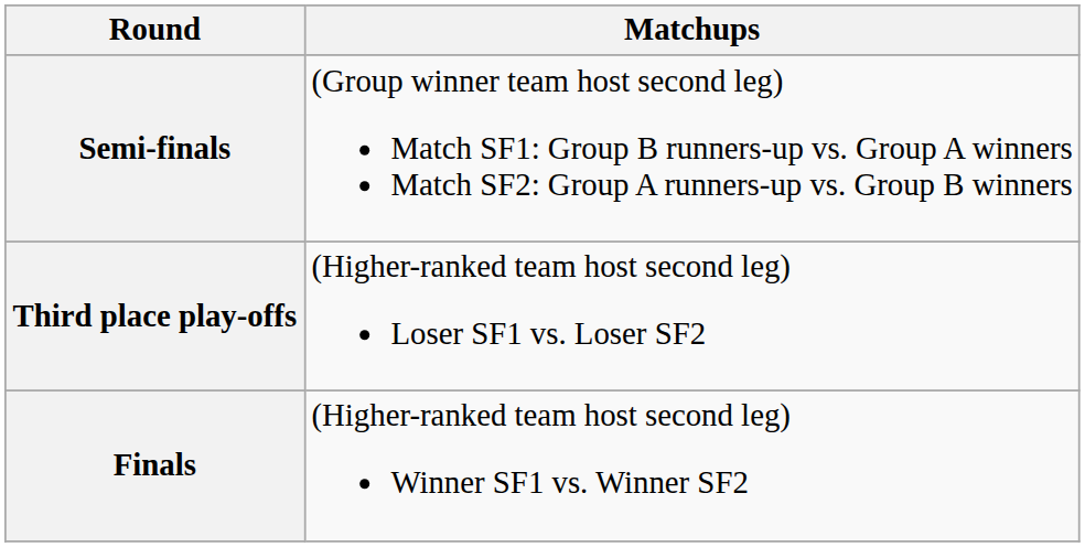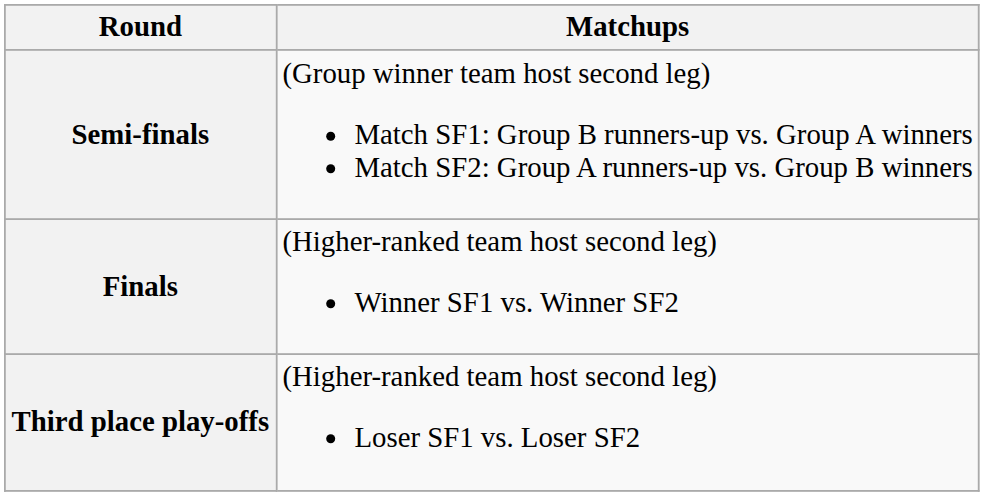rows swapped: Third place play-offs <-> Finals
